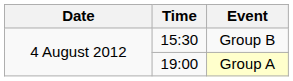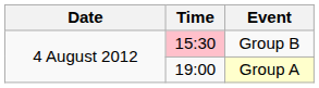Group B | Time: no background -> pink background
